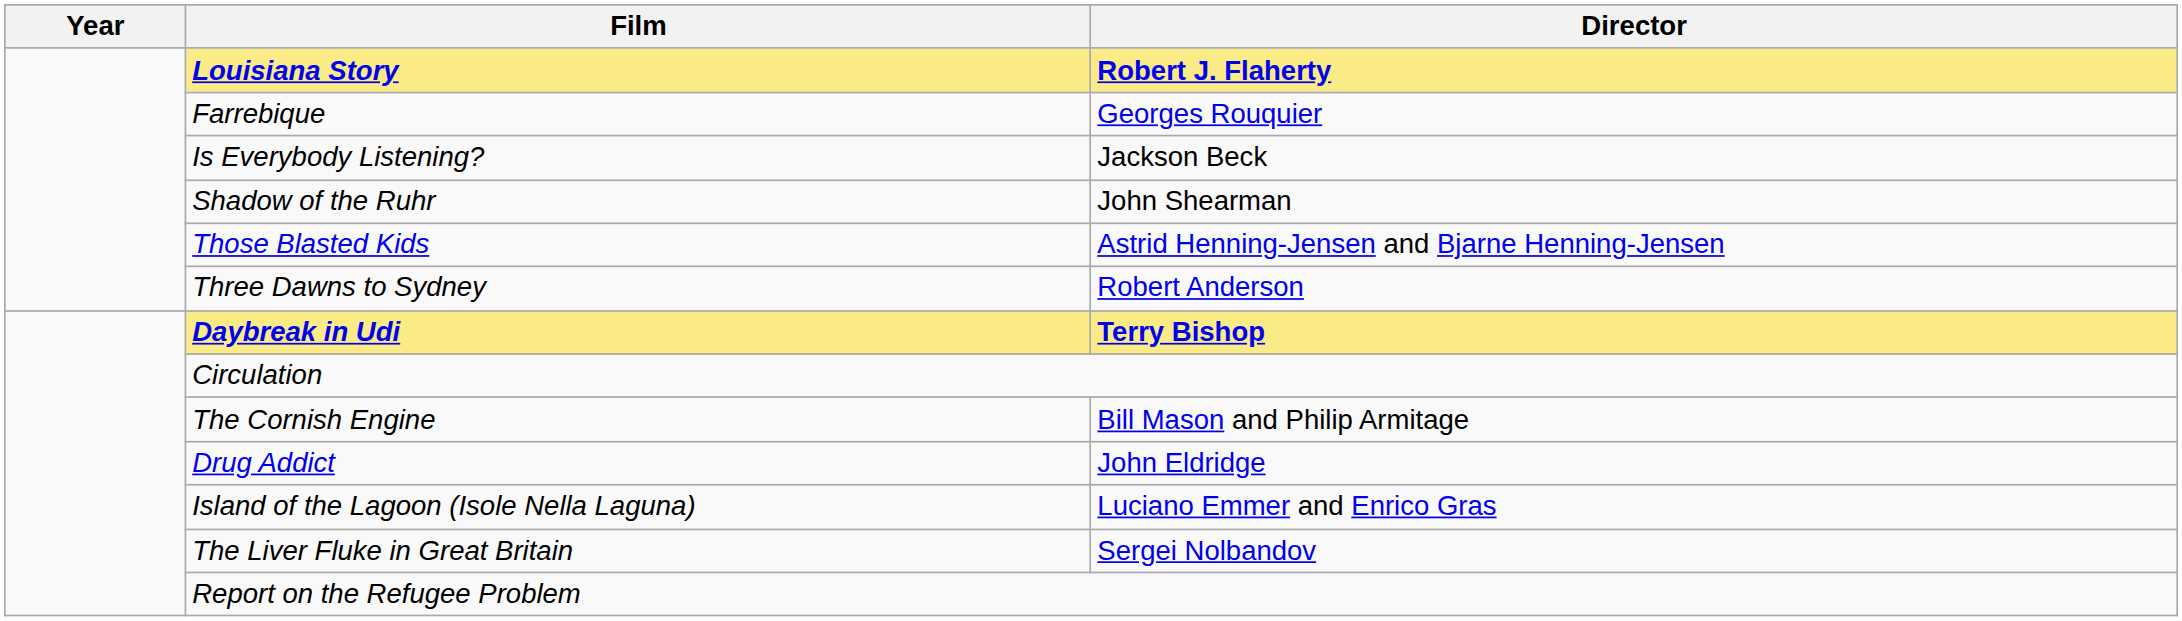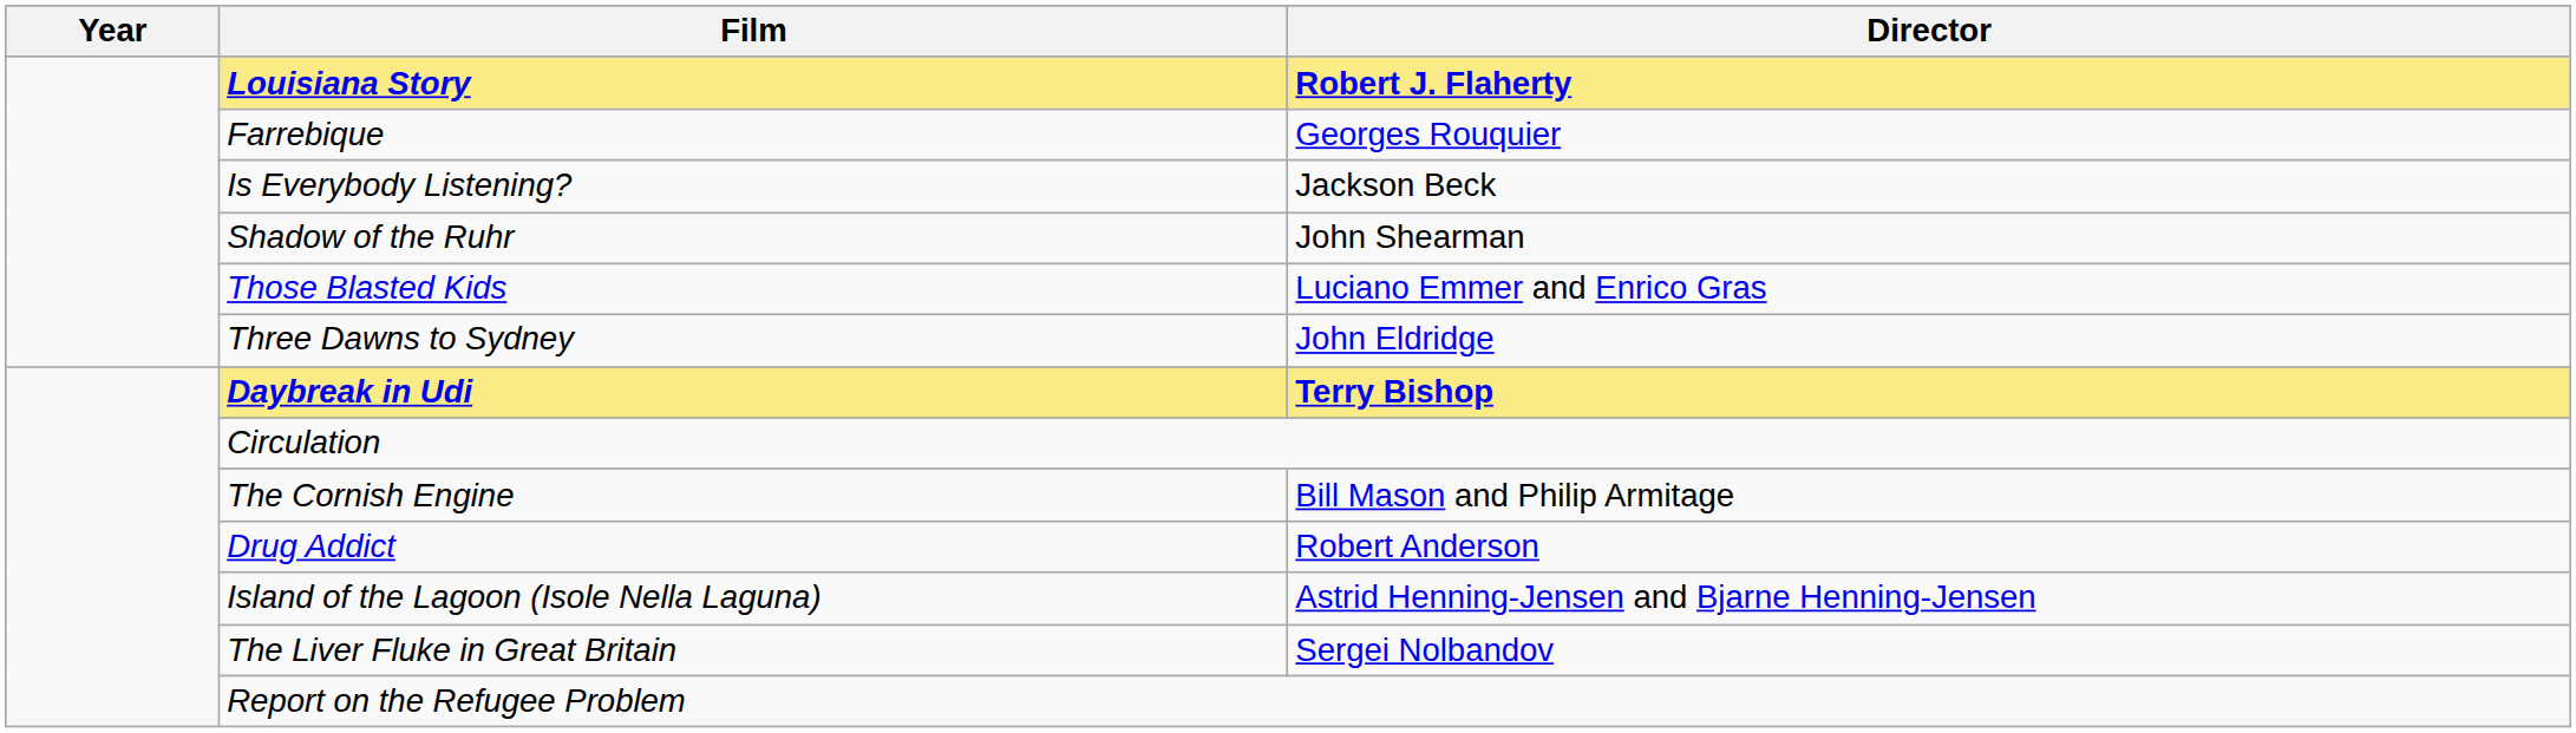Those Blasted Kids | Director: Astrid Henning-Jensen and Bjarne Henning-Jensen -> Luciano Emmer and Enrico Gras
Three Dawns to Sydney | Director: Robert Anderson -> John Eldridge
Drug Addict | Director: John Eldridge -> Robert Anderson
Island of the Lagoon (Isole Nella Laguna) | Director: Luciano Emmer and Enrico Gras -> Astrid Henning-Jensen and Bjarne Henning-Jensen
